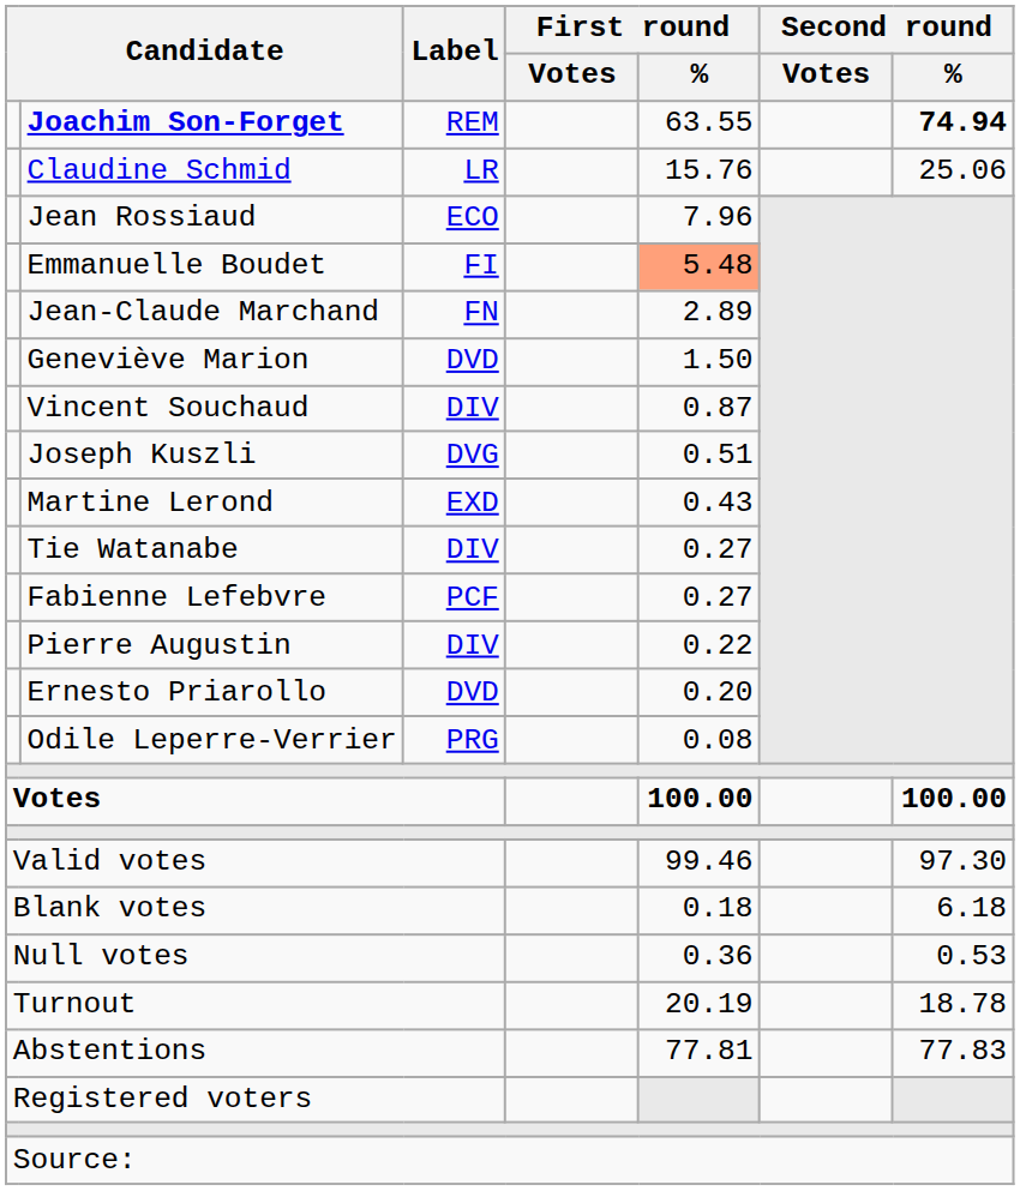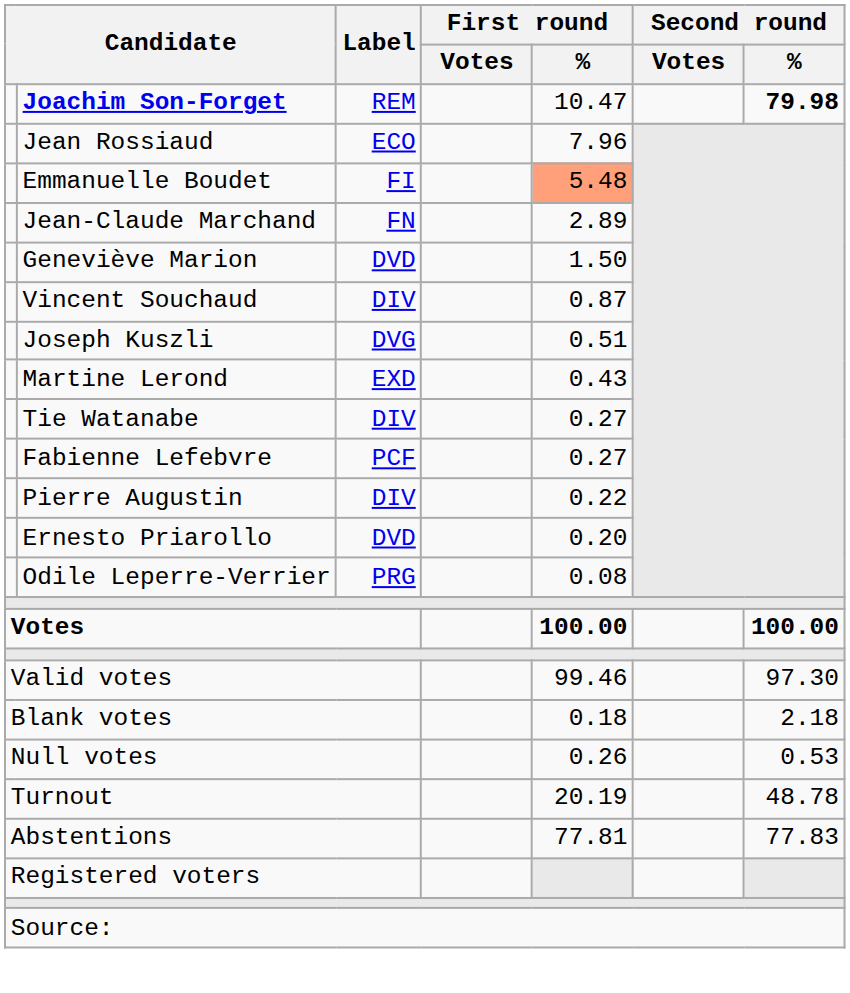Joachim Son-Forget | First round / %: 63.55 -> 10.47
Joachim Son-Forget | Second round / %: 74.94 -> 79.98
- row: Claudine Schmid | LR | 15.76 | 25.06
Blank votes | Second round / %: 6.18 -> 2.18
Null votes | First round / %: 0.36 -> 0.26
Turnout | Second round / %: 18.78 -> 48.78
